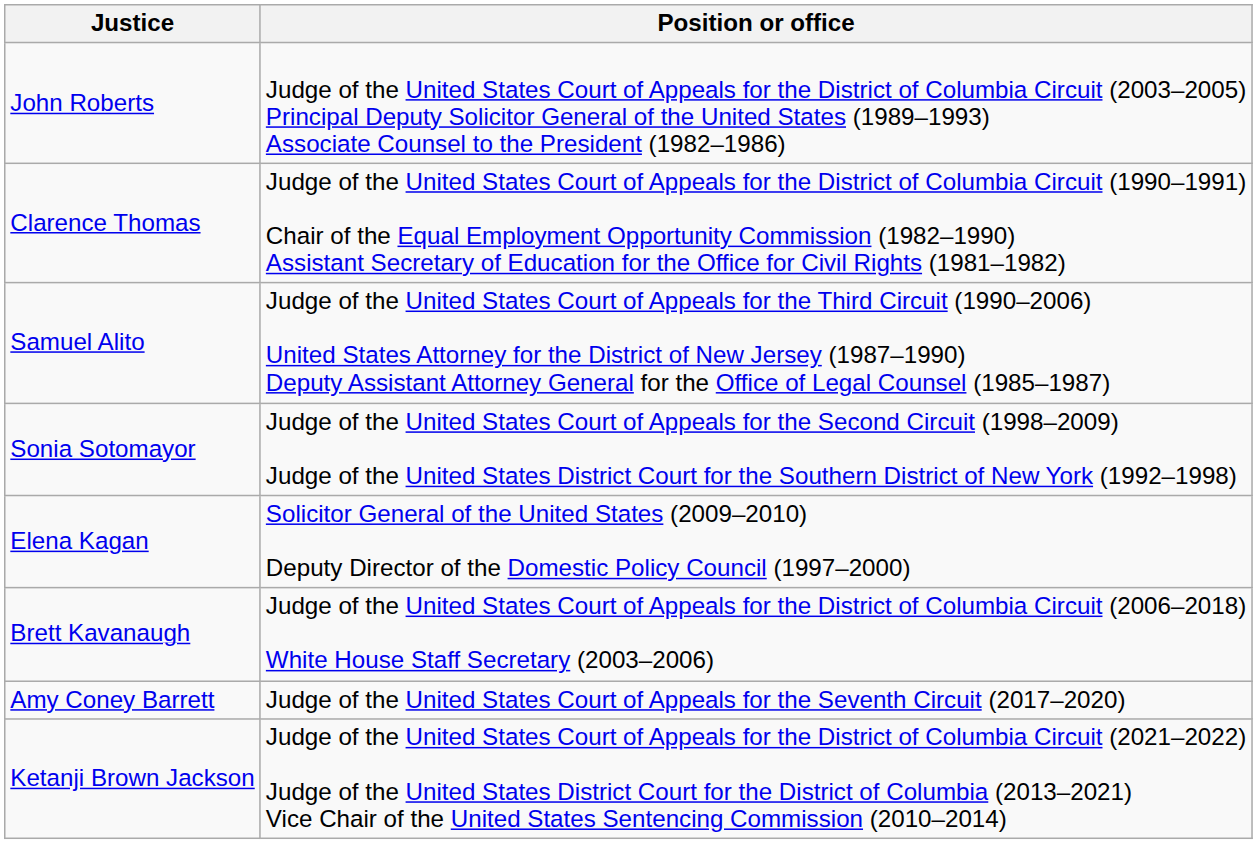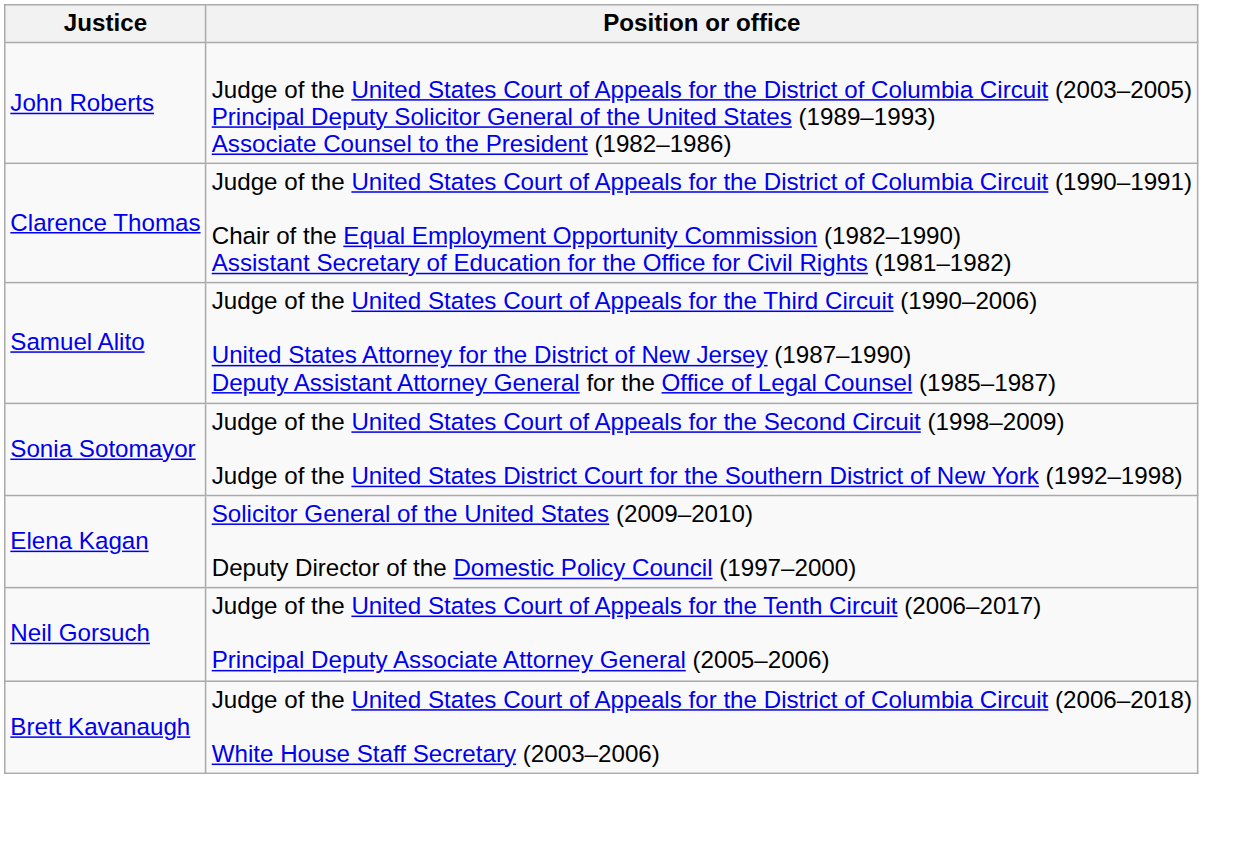+ row: Neil Gorsuch | Judge of the United States Court of Appeals for the Tenth Circuit (2006–2017) Principal Deputy Associate Attorney General (2005–2006)
- row: Amy Coney Barrett | Judge of the United States Court of Appeals for the Seventh Circuit (2017–2020)
- row: Ketanji Brown Jackson | Judge of the United States Court of Appeals for the District of Columbia Circuit (2021–2022) Judge of the United States District Court for the District of Columbia (2013–2021) Vice Chair of the United States Sentencing Commission (2010–2014)
